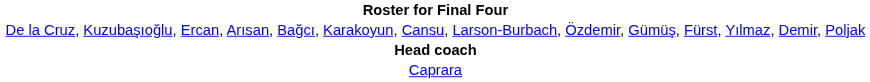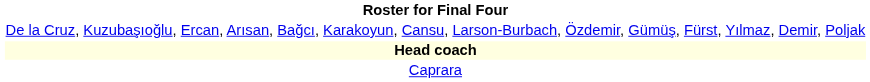row 3 | column 1: no background -> lightyellow background
